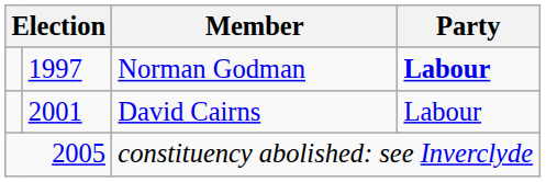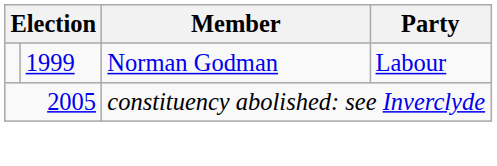Norman Godman | column 2: 1997 -> 1999
Norman Godman | Party: bold -> normal
- row: 2001 | David Cairns | Labour
